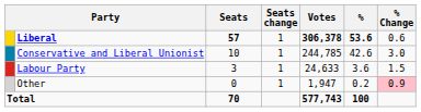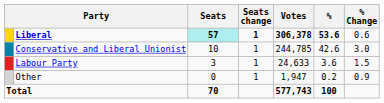Liberal | Seats: no background -> paleturquoise background
Liberal | Seats change: normal -> bold
Other | % Change: pink background -> no background
